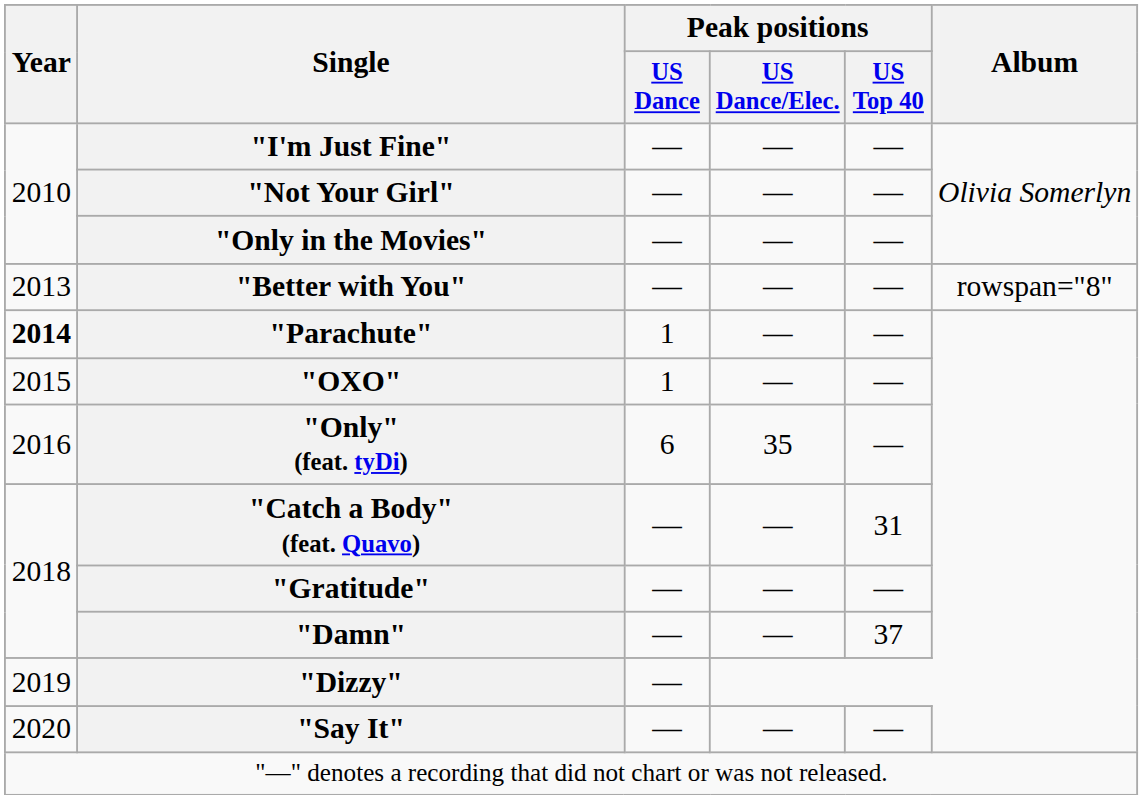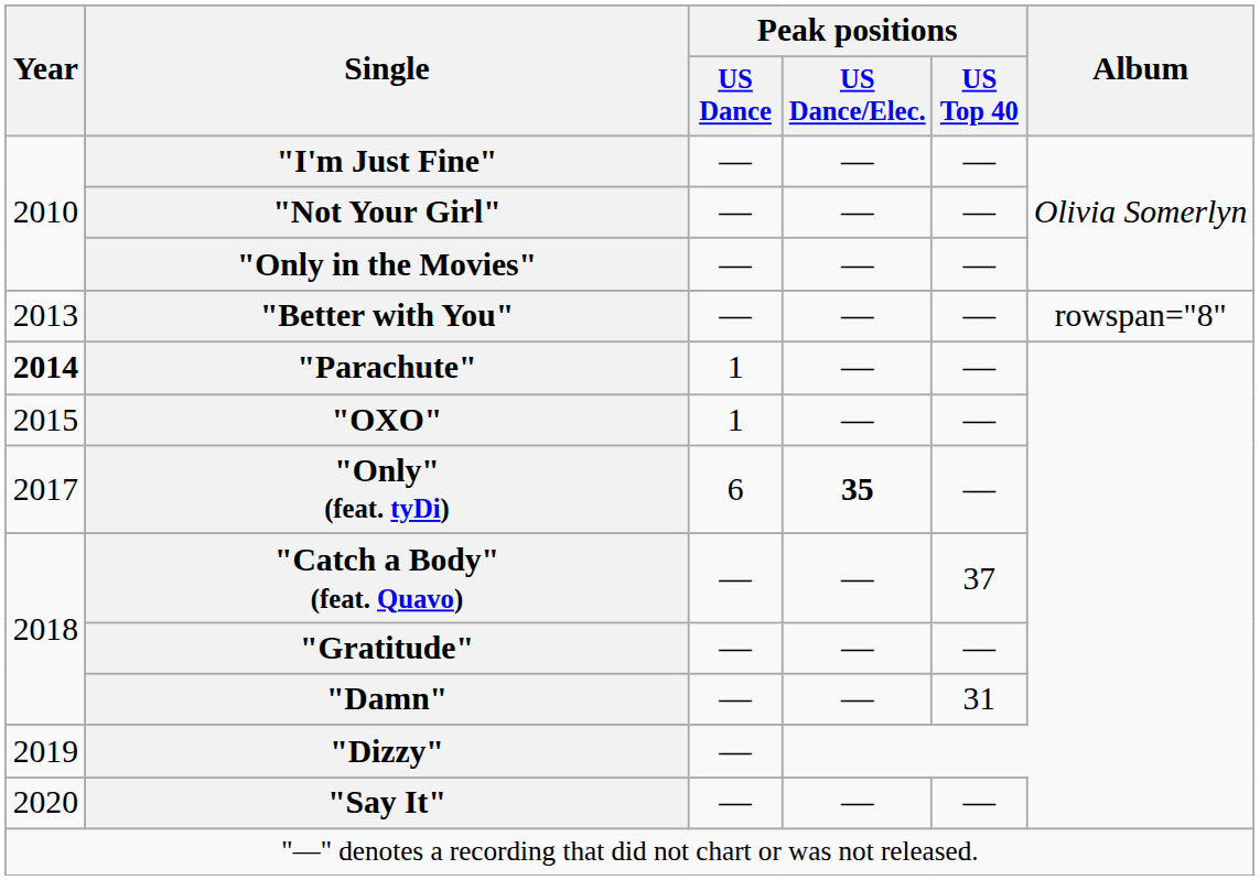"Only" (feat. tyDi) | Year: 2016 -> 2017
"Only" (feat. tyDi) | Peak positions / US Dance/Elec.: normal -> bold
"Catch a Body" (feat. Quavo) | Peak positions / US Top 40: 31 -> 37
"Damn" | Peak positions / US Top 40: 37 -> 31
